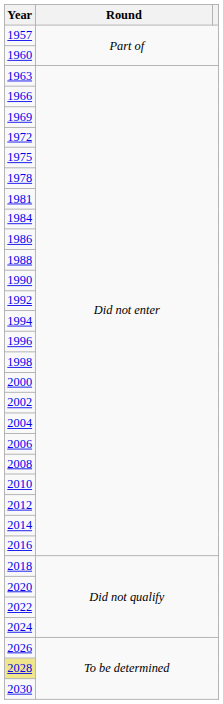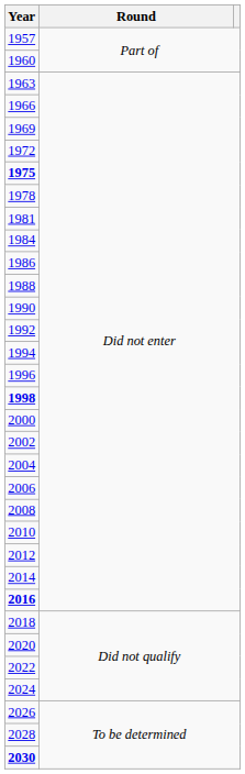1975 | Year: normal -> bold
1998 | Year: normal -> bold
2016 | Year: normal -> bold
2028 | Year: khaki background -> no background
2030 | Year: normal -> bold
